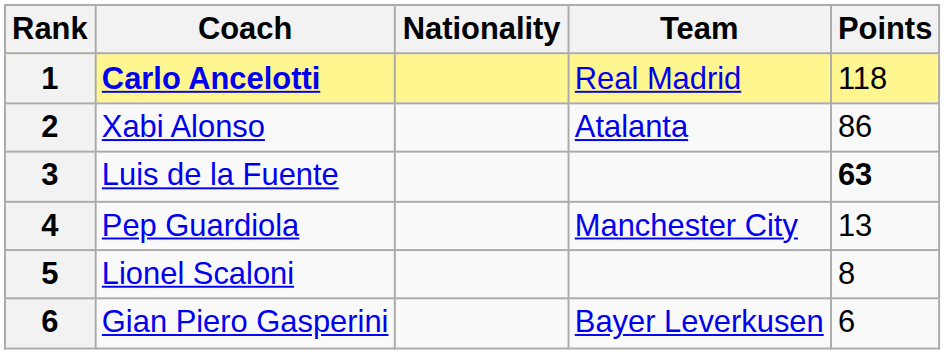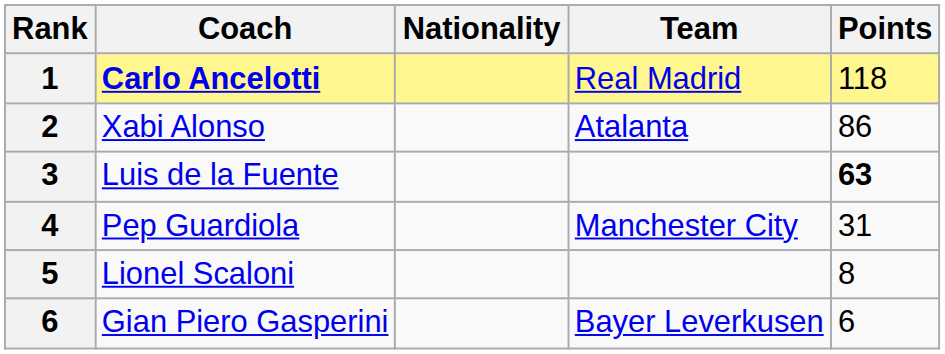Pep Guardiola | Points: 13 -> 31
